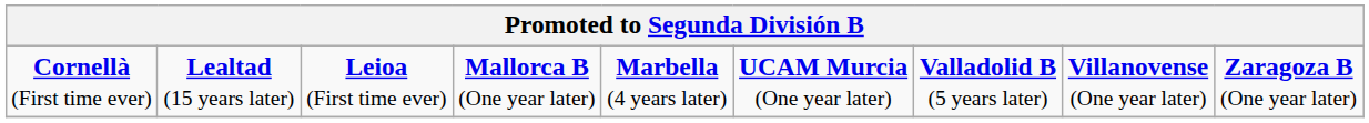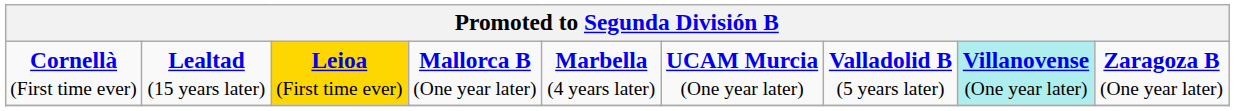Cornellà (First time ever) | column 3: no background -> gold background
Cornellà (First time ever) | column 8: no background -> paleturquoise background
